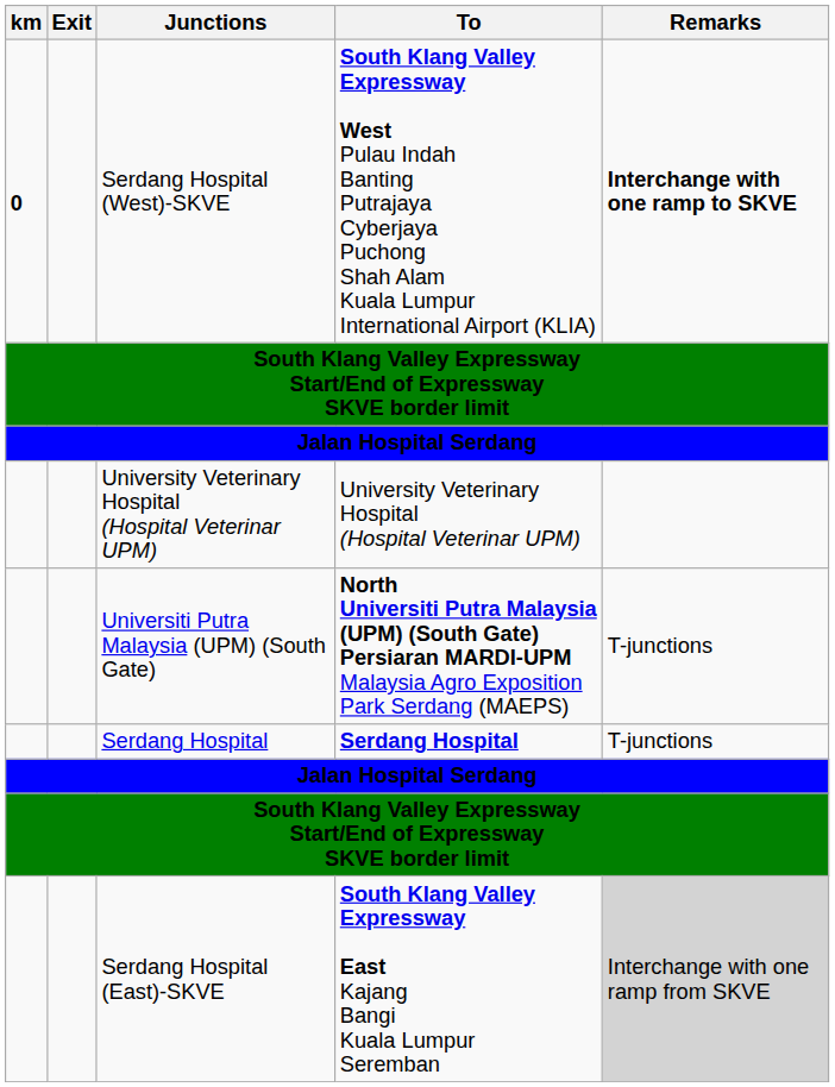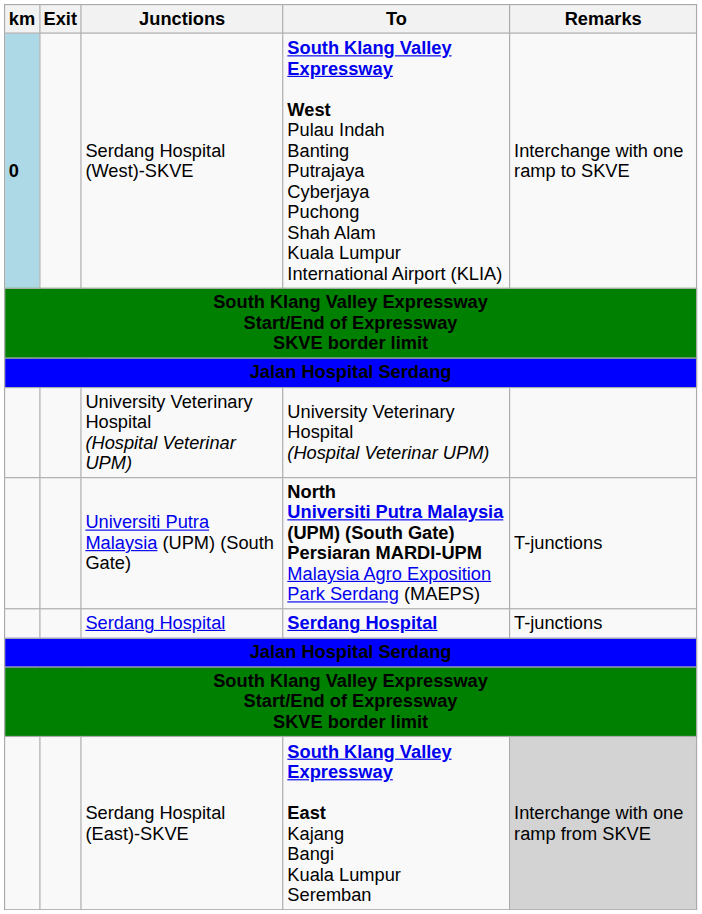Serdang Hospital (West)-SKVE | km: no background -> lightblue background
Serdang Hospital (West)-SKVE | Remarks: bold -> normal
